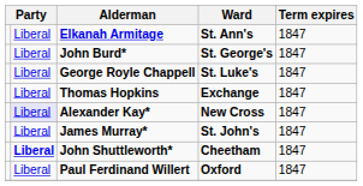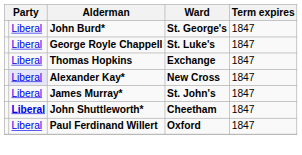- row: Liberal | Elkanah Armitage | St. Ann's | 1847
